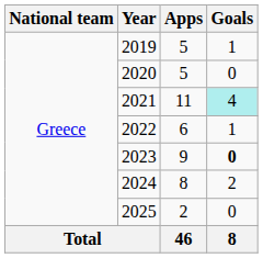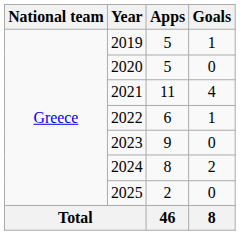2021 | Goals: paleturquoise background -> no background
2023 | Goals: bold -> normal
